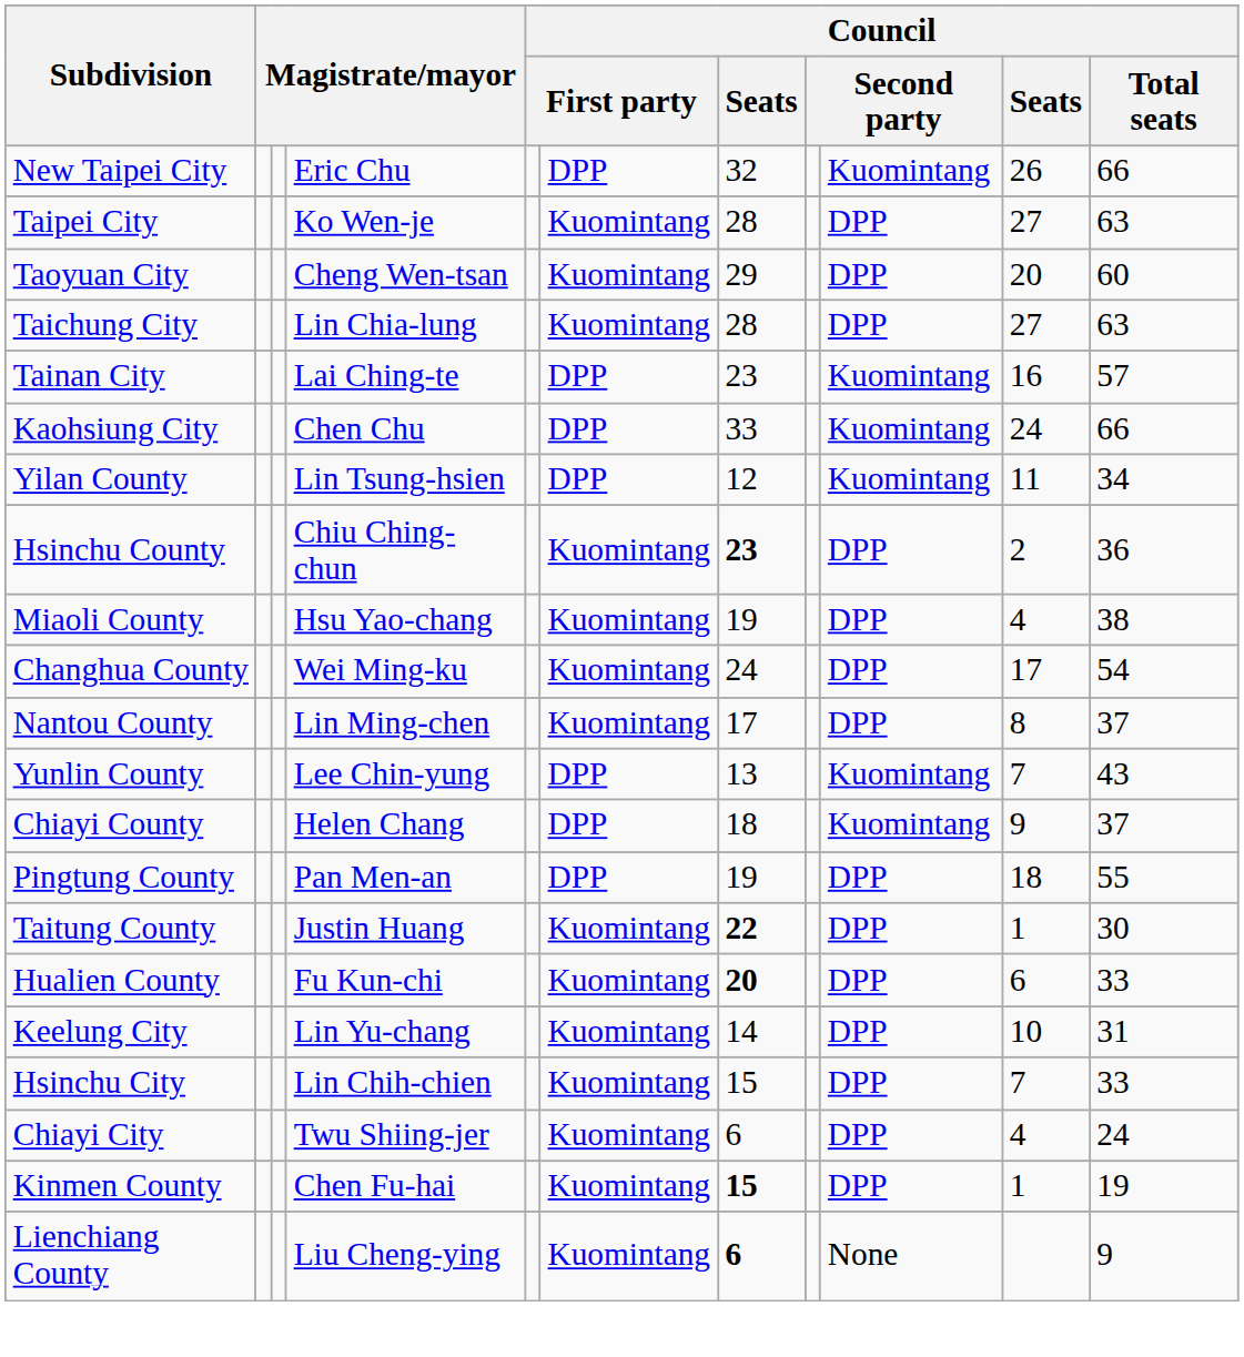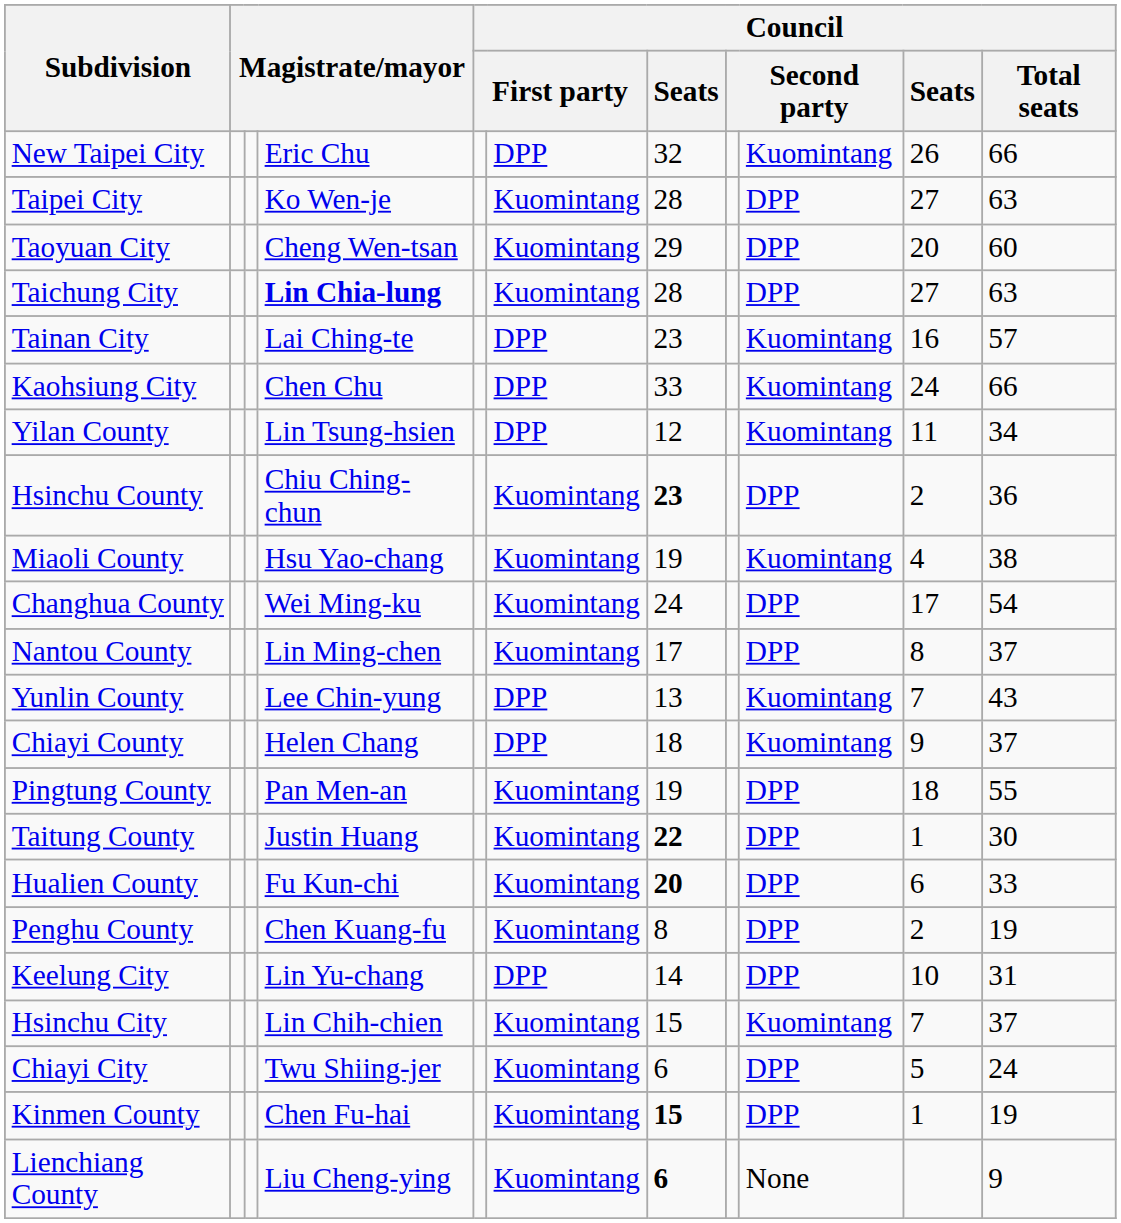Taichung City | column 4: normal -> bold
Miaoli County | column 9: DPP -> Kuomintang
Pingtung County | column 6: DPP -> Kuomintang
+ row: Penghu County | Chen Kuang-fu | Kuomintang | 8 | DPP | 2 | 19
Keelung City | column 6: Kuomintang -> DPP
Hsinchu City | column 9: DPP -> Kuomintang
Hsinchu City | Council / Total seats: 33 -> 37
Chiayi City | column 10: 4 -> 5
